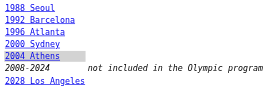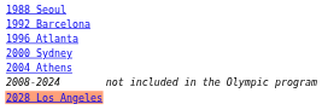2004 Athens | column 1: lightgrey background -> no background
2028 Los Angeles | column 1: no background -> lightsalmon background
